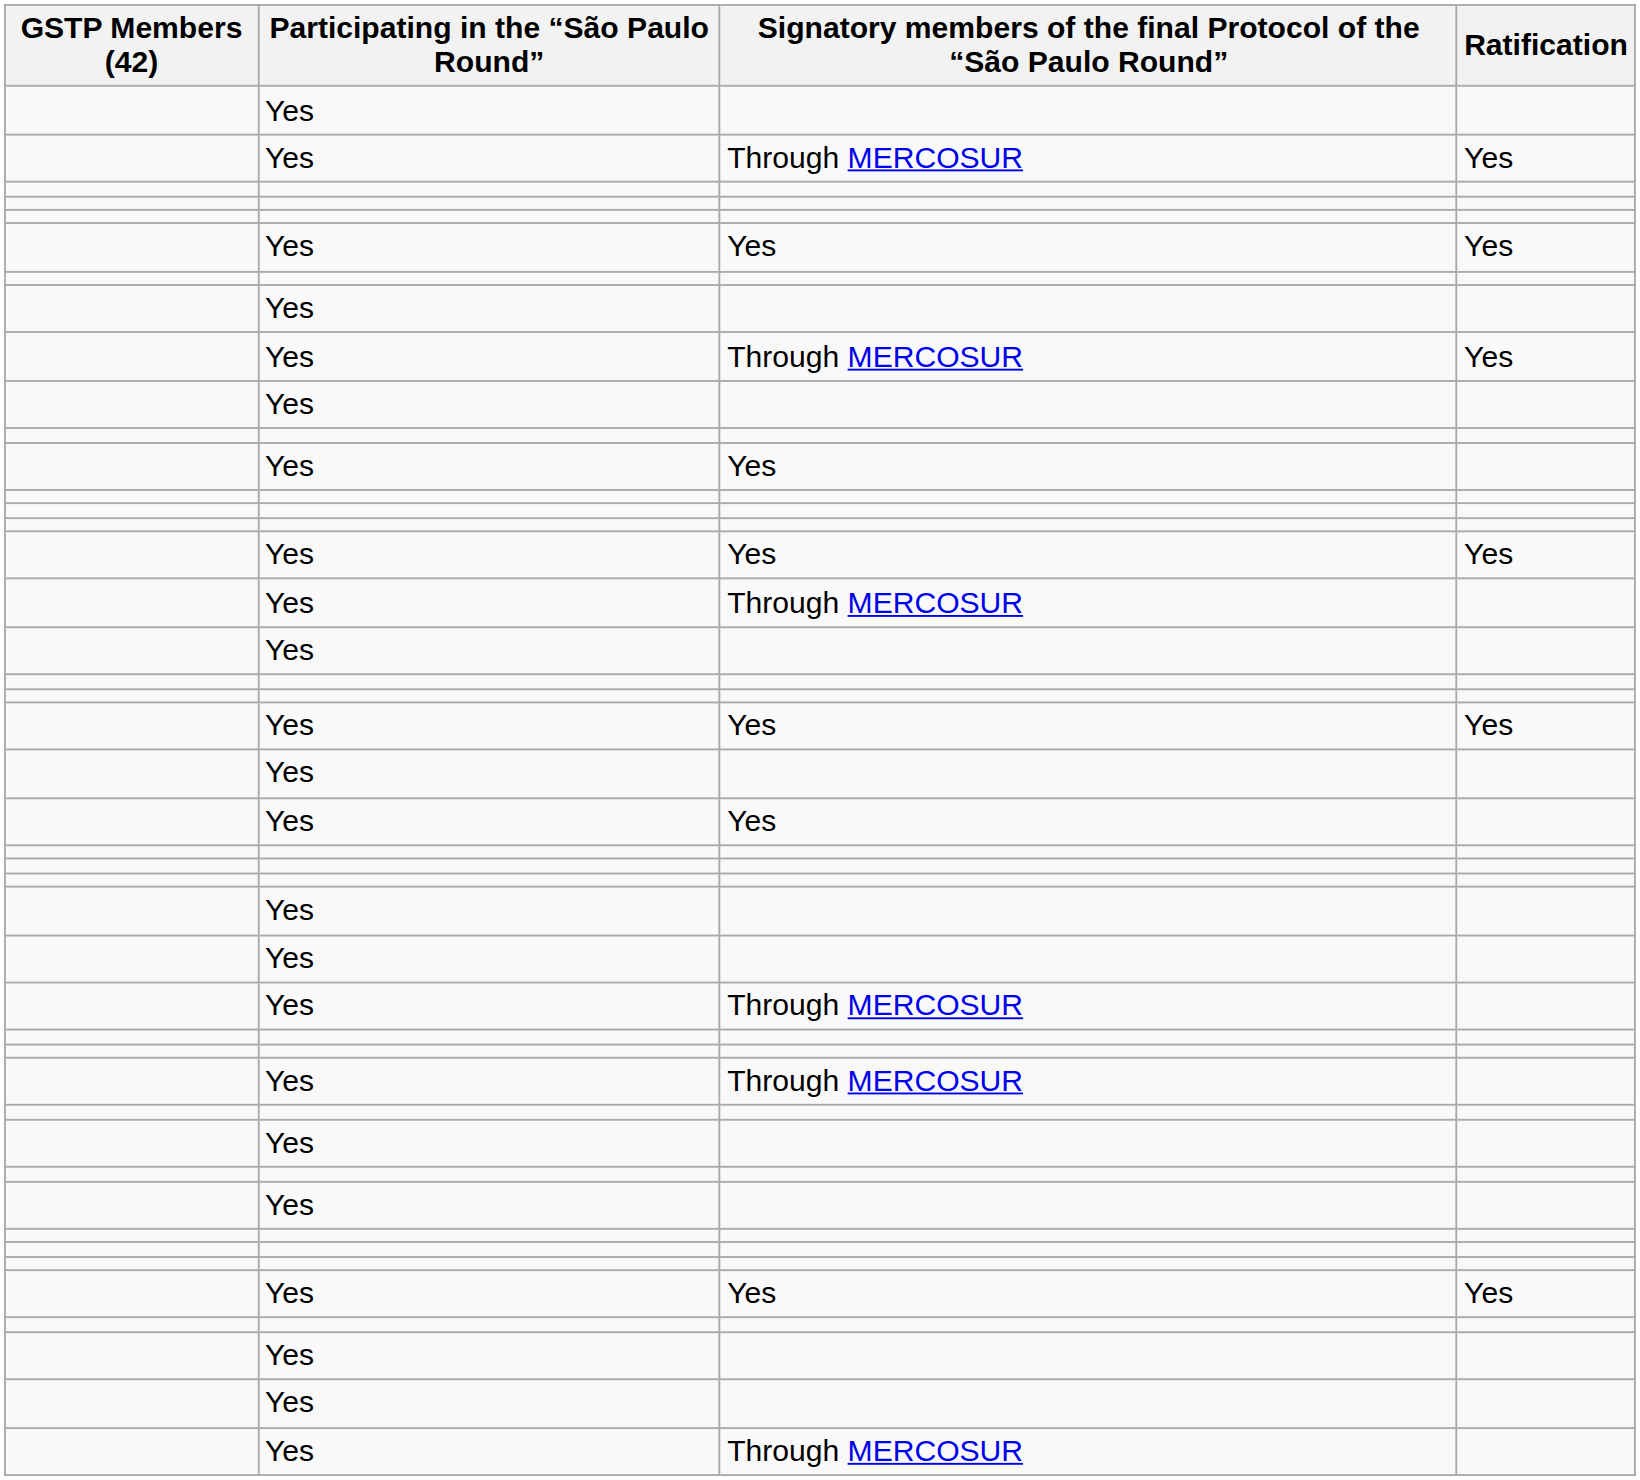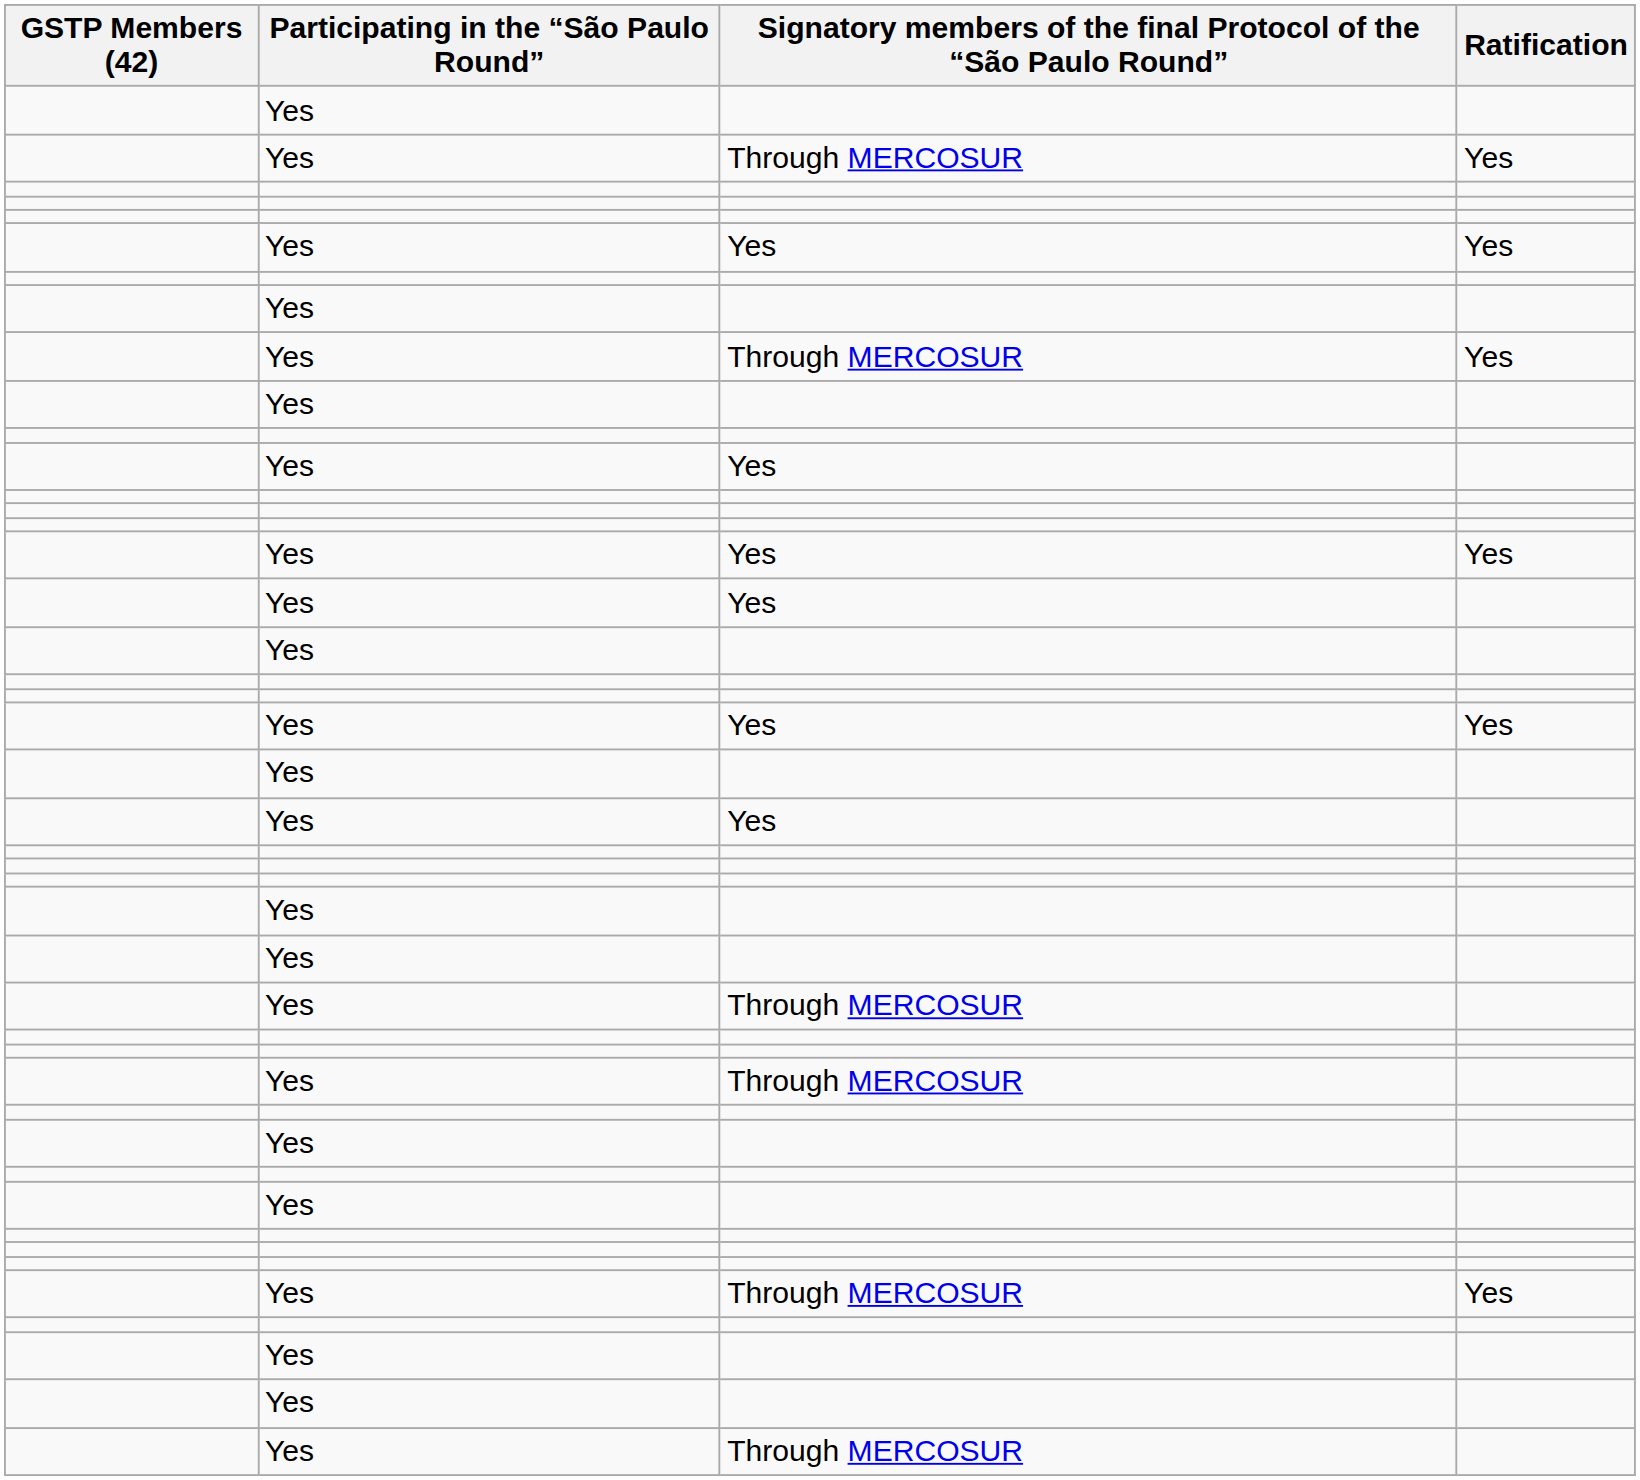row 18 | column 3: Through MERCOSUR -> Yes
row 41 | column 3: Yes -> Through MERCOSUR
